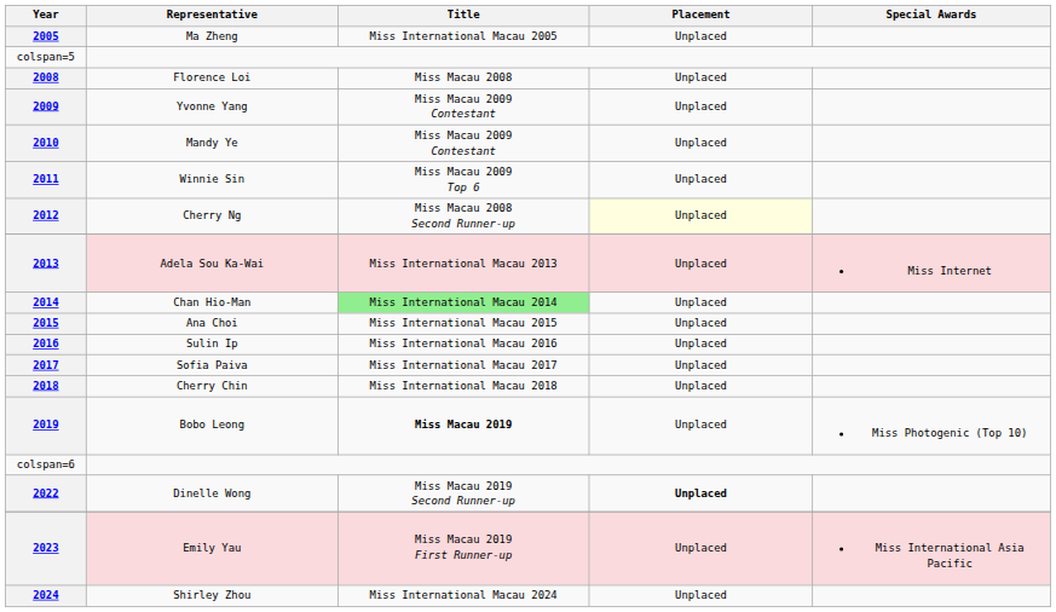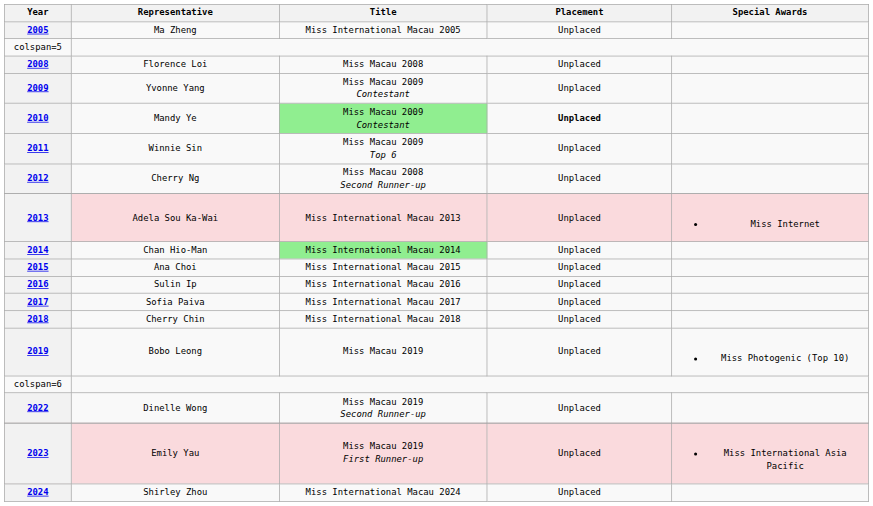Mandy Ye | Title: no background -> lightgreen background
Mandy Ye | Placement: normal -> bold
Cherry Ng | Placement: lightyellow background -> no background
Bobo Leong | Title: bold -> normal
Dinelle Wong | Placement: bold -> normal
